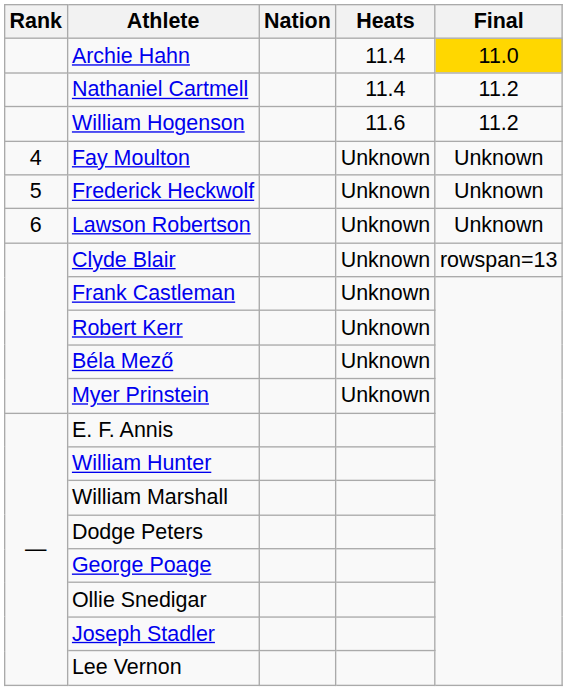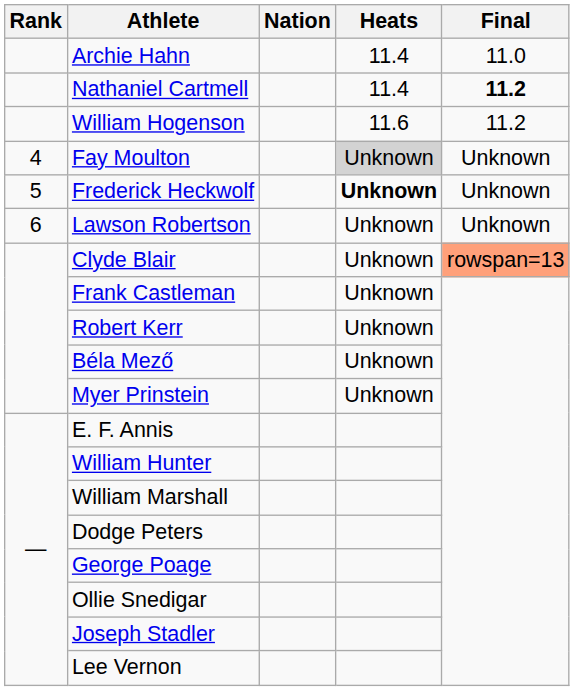Archie Hahn | Final: gold background -> no background
Nathaniel Cartmell | Final: normal -> bold
Fay Moulton | Heats: no background -> lightgrey background
Frederick Heckwolf | Heats: normal -> bold
Clyde Blair | Final: no background -> lightsalmon background
